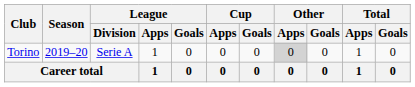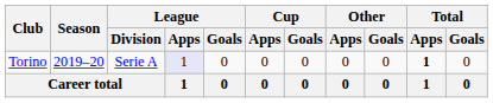Torino | League / Apps: no background -> lavender background
Torino | Other / Apps: lightgrey background -> no background
Torino | Total / Apps: normal -> bold
